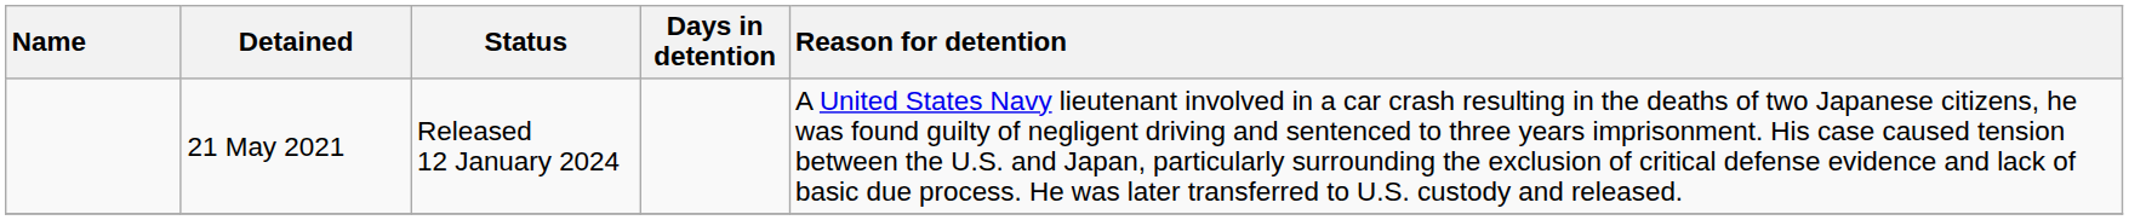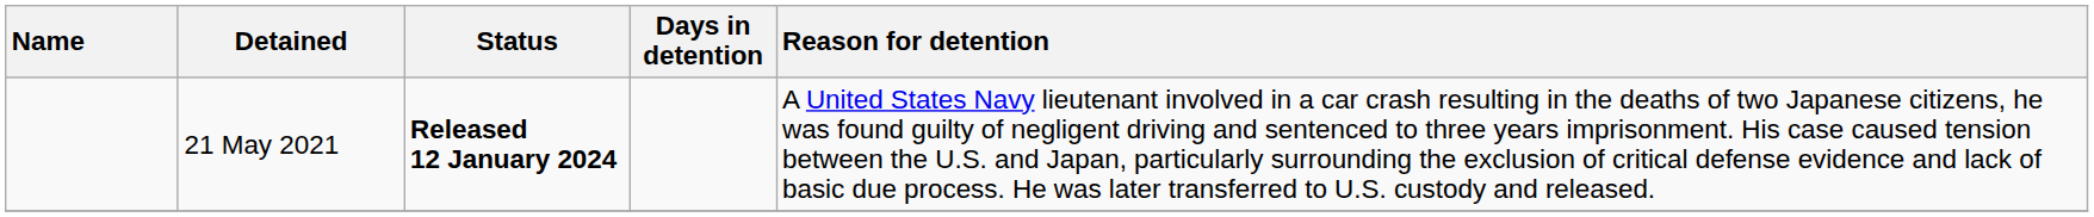21 May 2021 | Status: normal -> bold
